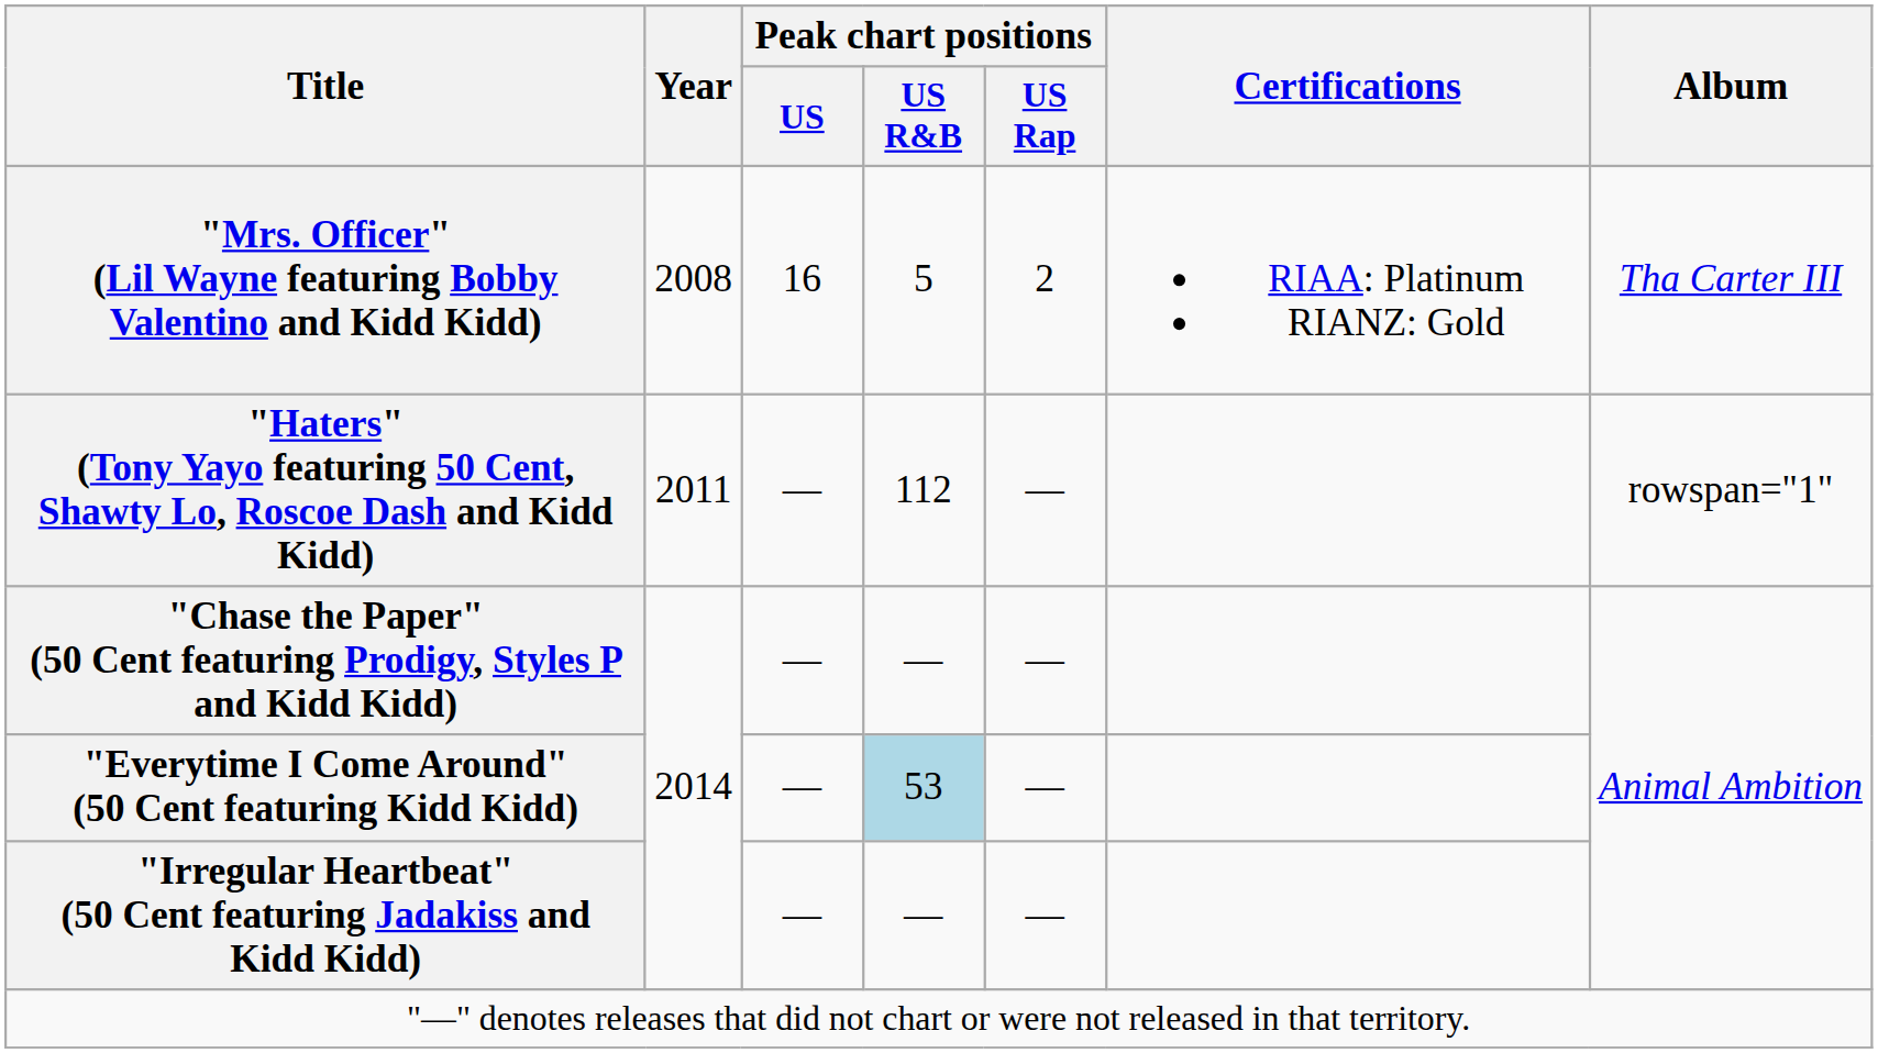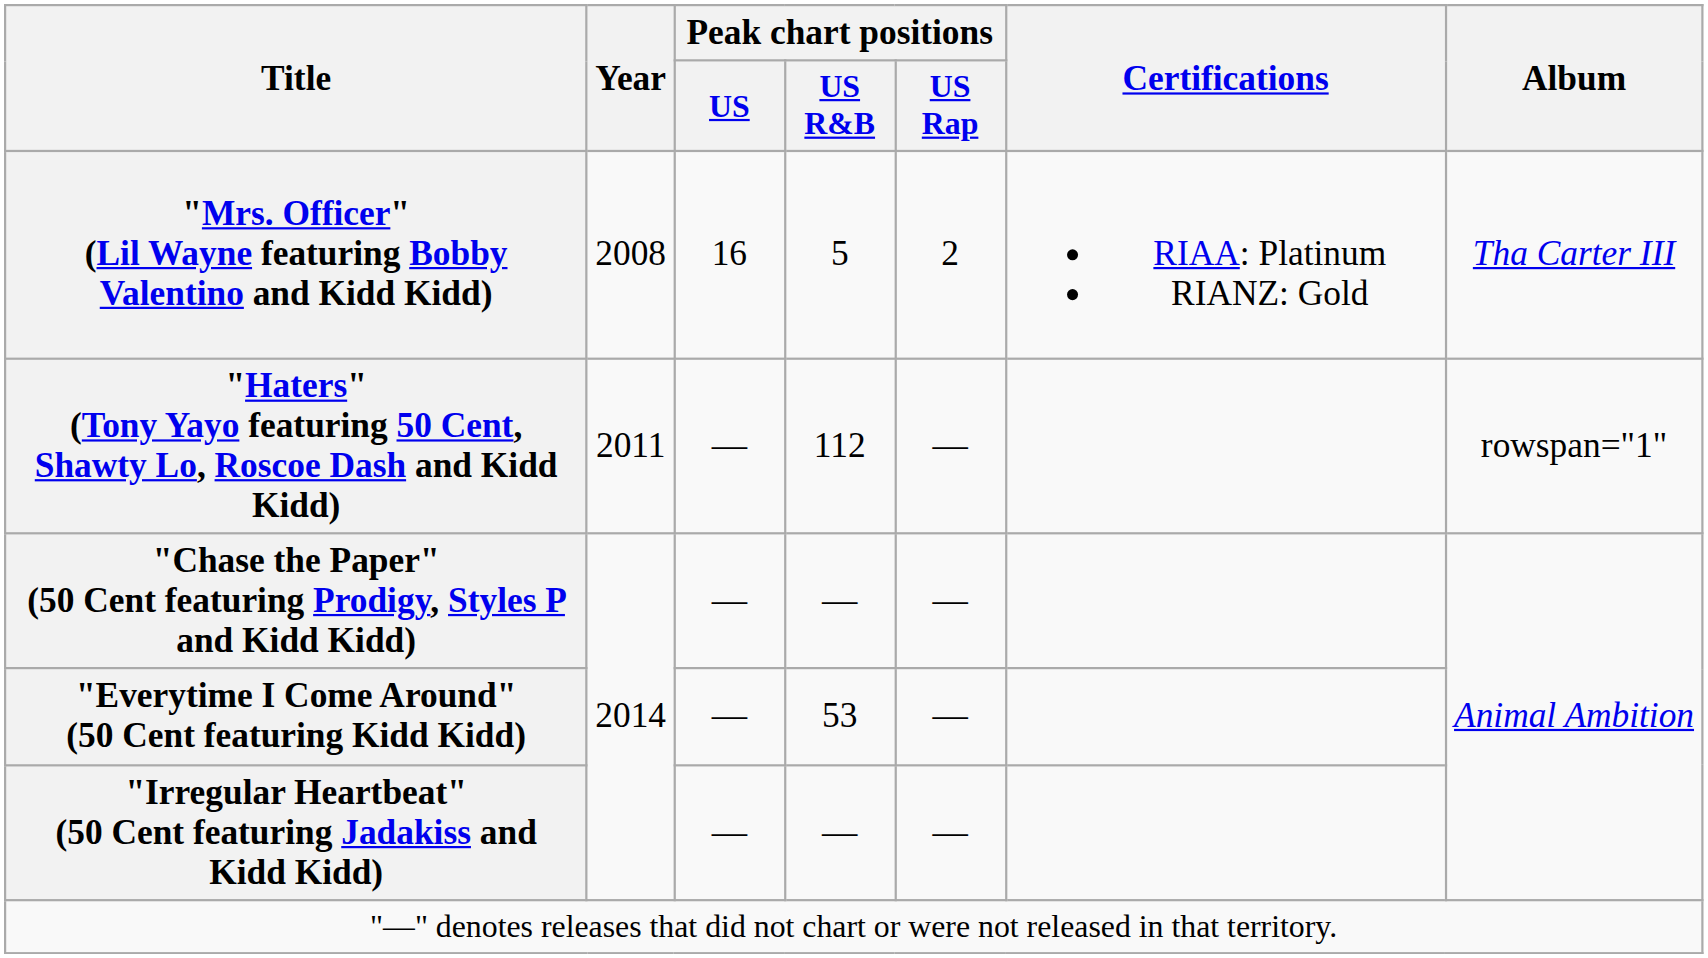"Everytime I Come Around" (50 Cent featuring Kidd Kidd) | Peak chart positions / US R&B: lightblue background -> no background
